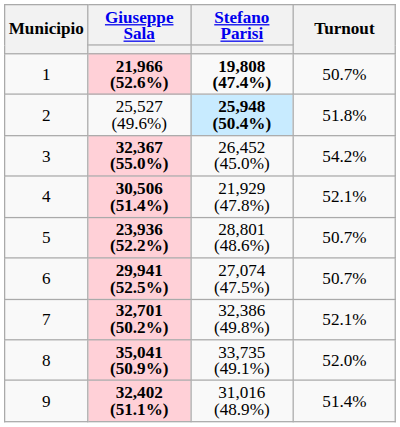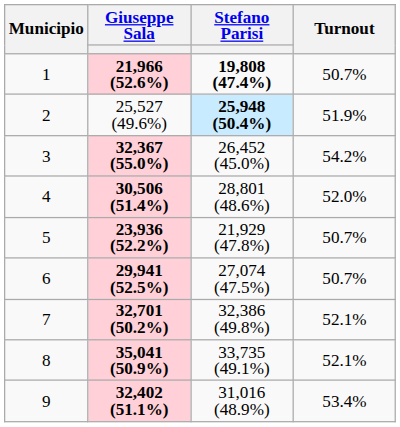2 | Turnout: 51.8% -> 51.9%
4 | Stefano Parisi: 21,929 (47.8%) -> 28,801 (48.6%)
4 | Turnout: 52.1% -> 52.0%
5 | Stefano Parisi: 28,801 (48.6%) -> 21,929 (47.8%)
8 | Turnout: 52.0% -> 52.1%
9 | Turnout: 51.4% -> 53.4%
